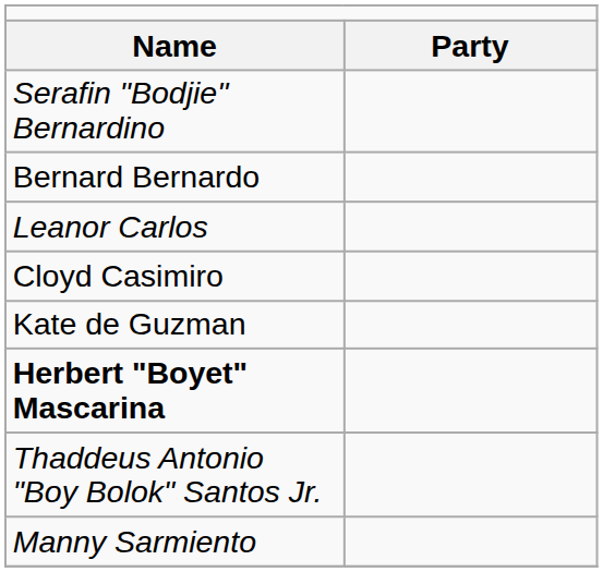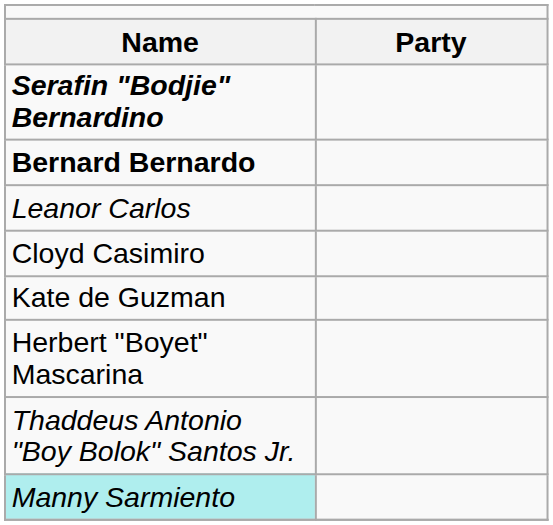Serafin "Bodjie" Bernardino | column 1: normal -> bold
Bernard Bernardo | column 1: normal -> bold
Herbert "Boyet" Mascarina | column 1: bold -> normal
Manny Sarmiento | column 1: no background -> paleturquoise background
